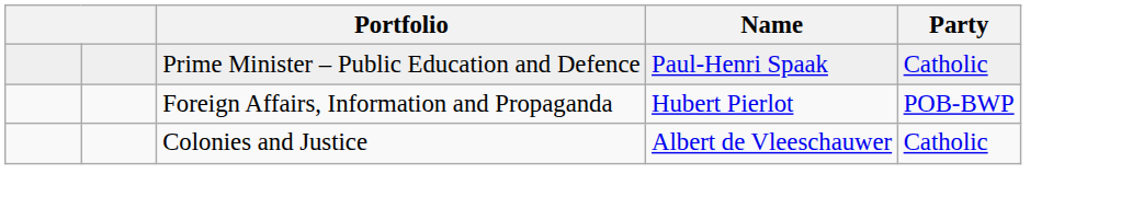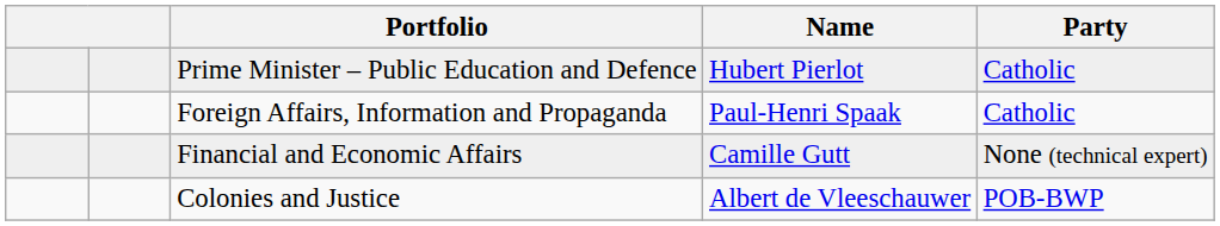Prime Minister – Public Education and Defence | Name: Paul-Henri Spaak -> Hubert Pierlot
Foreign Affairs, Information and Propaganda | Name: Hubert Pierlot -> Paul-Henri Spaak
Foreign Affairs, Information and Propaganda | Party: POB-BWP -> Catholic
+ row: Financial and Economic Affairs | Camille Gutt | None (technical expert)
Colonies and Justice | Party: Catholic -> POB-BWP
